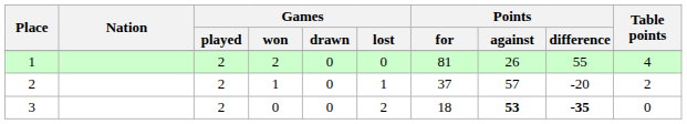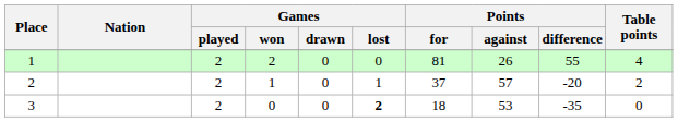3 | Games / lost: normal -> bold
3 | Points / against: bold -> normal
3 | Points / difference: bold -> normal
